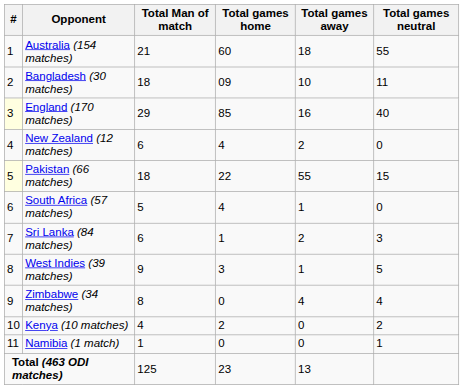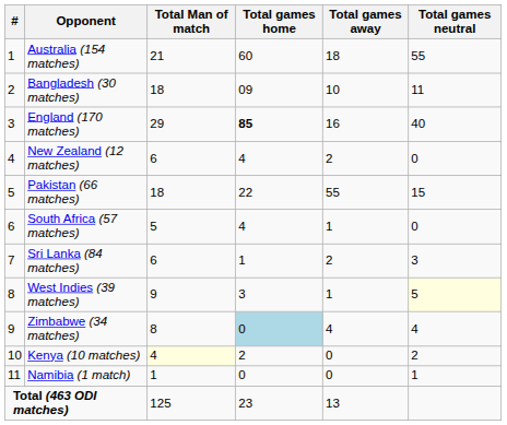England (170 matches) | #: lightyellow background -> no background
England (170 matches) | Total games home: normal -> bold
Pakistan (66 matches) | #: lightyellow background -> no background
West Indies (39 matches) | Total games neutral: no background -> lightyellow background
Zimbabwe (34 matches) | Total games home: no background -> lightblue background
Kenya (10 matches) | Total Man of match: no background -> lightyellow background
